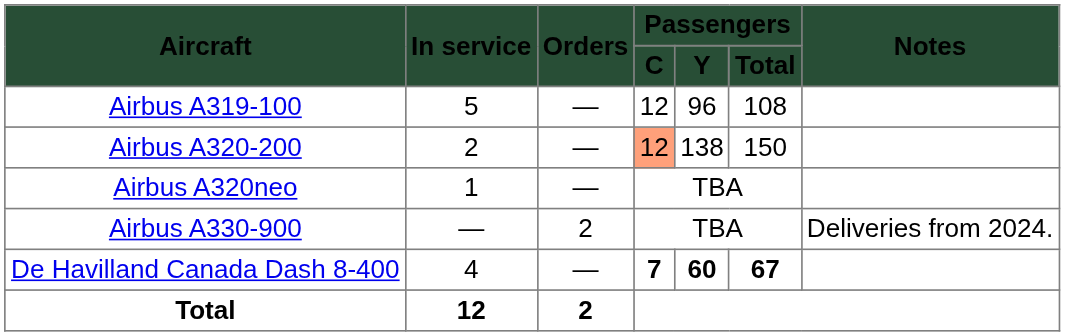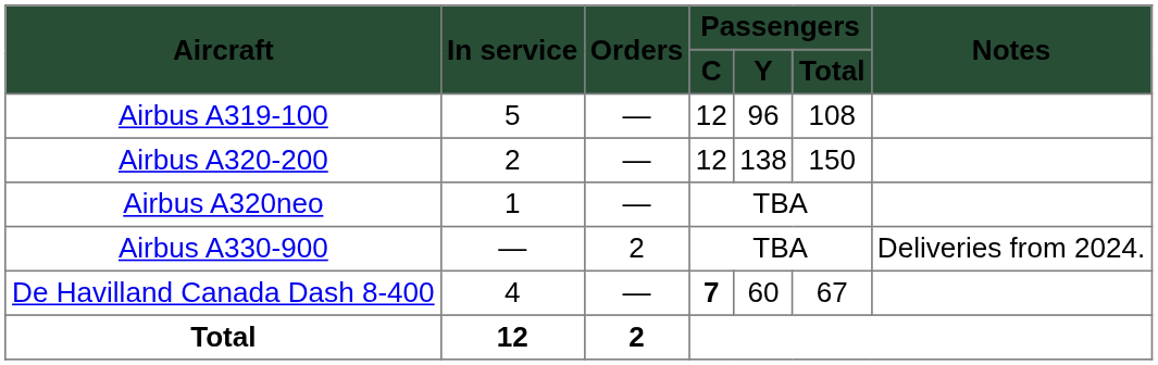Airbus A320-200 | Passengers / C: lightsalmon background -> no background
De Havilland Canada Dash 8-400 | Passengers / Y: bold -> normal
De Havilland Canada Dash 8-400 | Passengers / Total: bold -> normal
